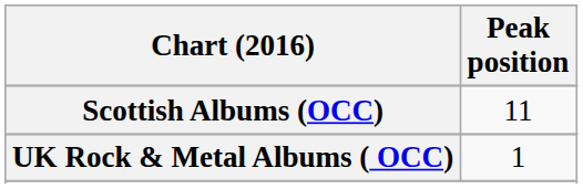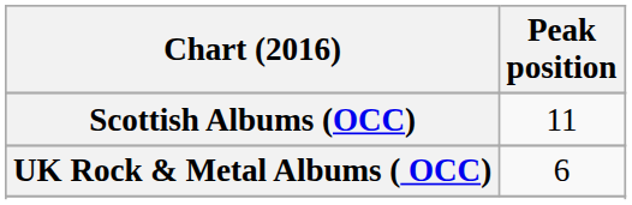UK Rock & Metal Albums ( OCC) | Peak position: 1 -> 6
